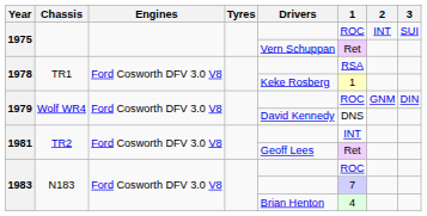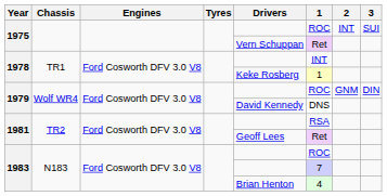row 4 | 1: RSA -> INT
row 8 | 1: INT -> RSA
